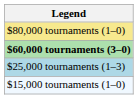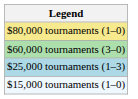row 3 | column 1: bold -> normal
